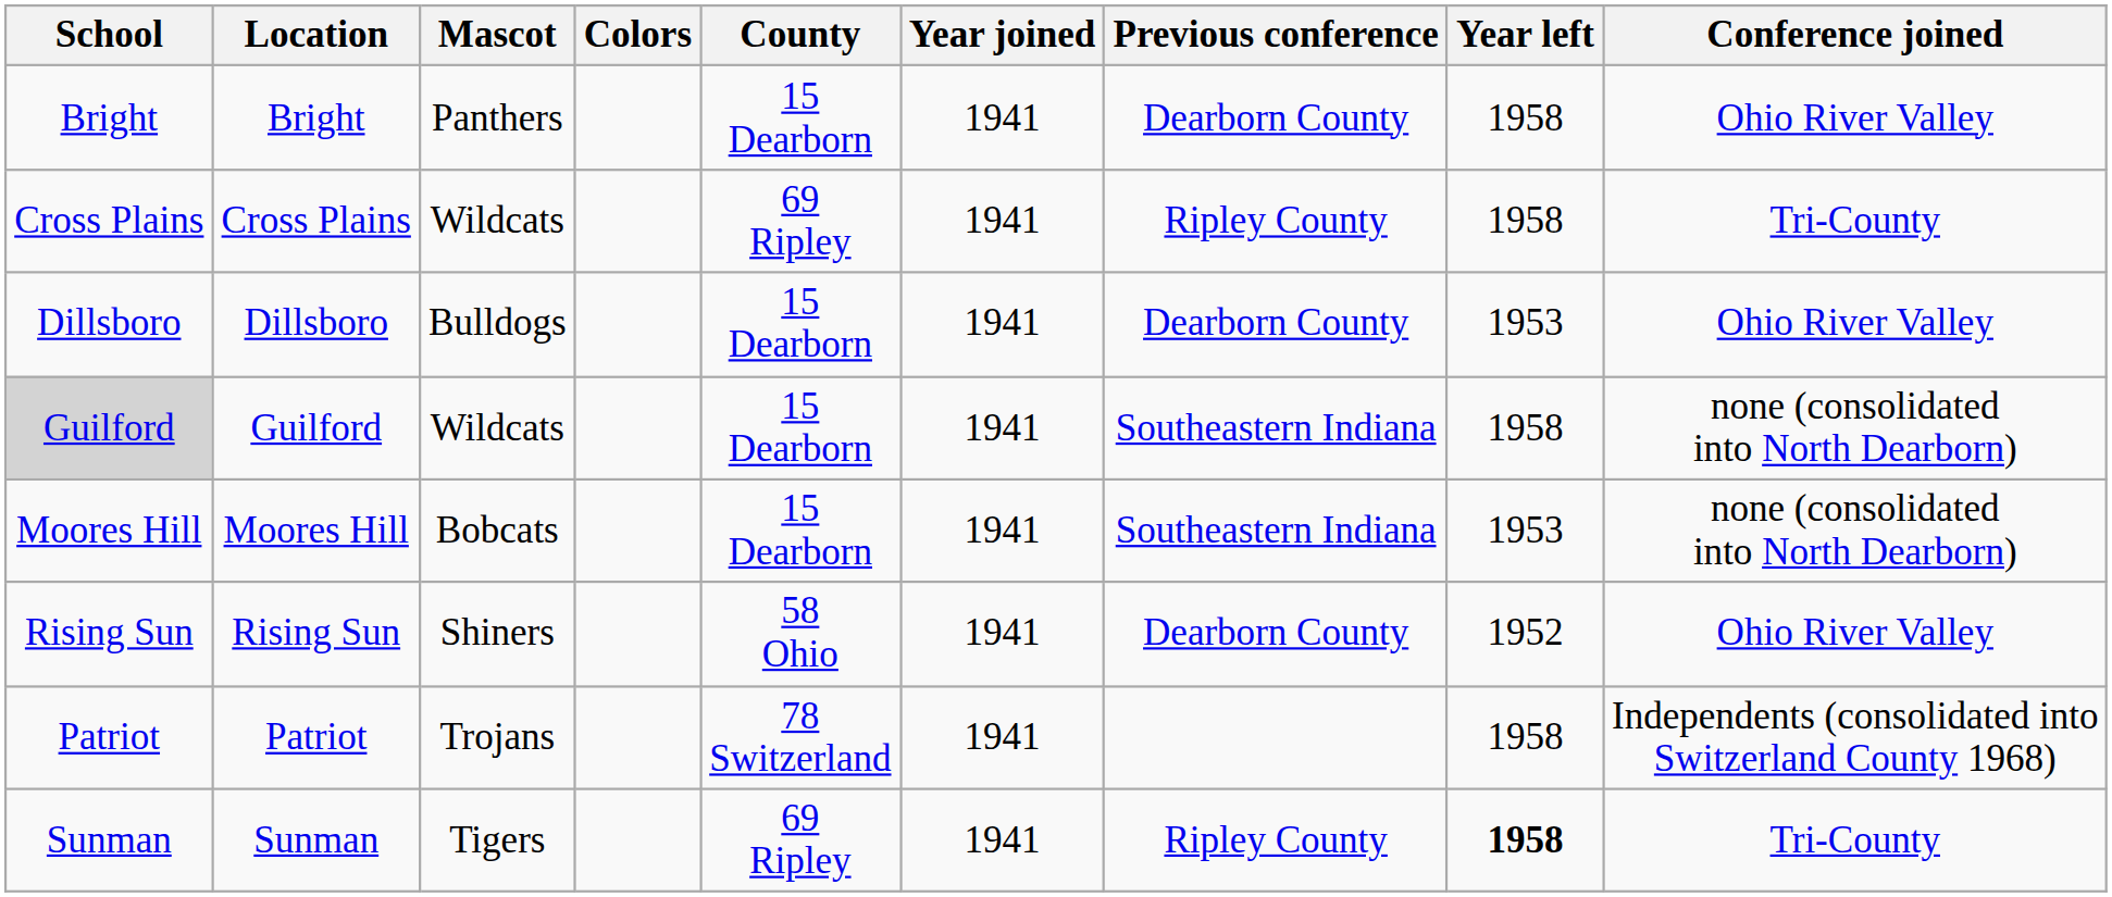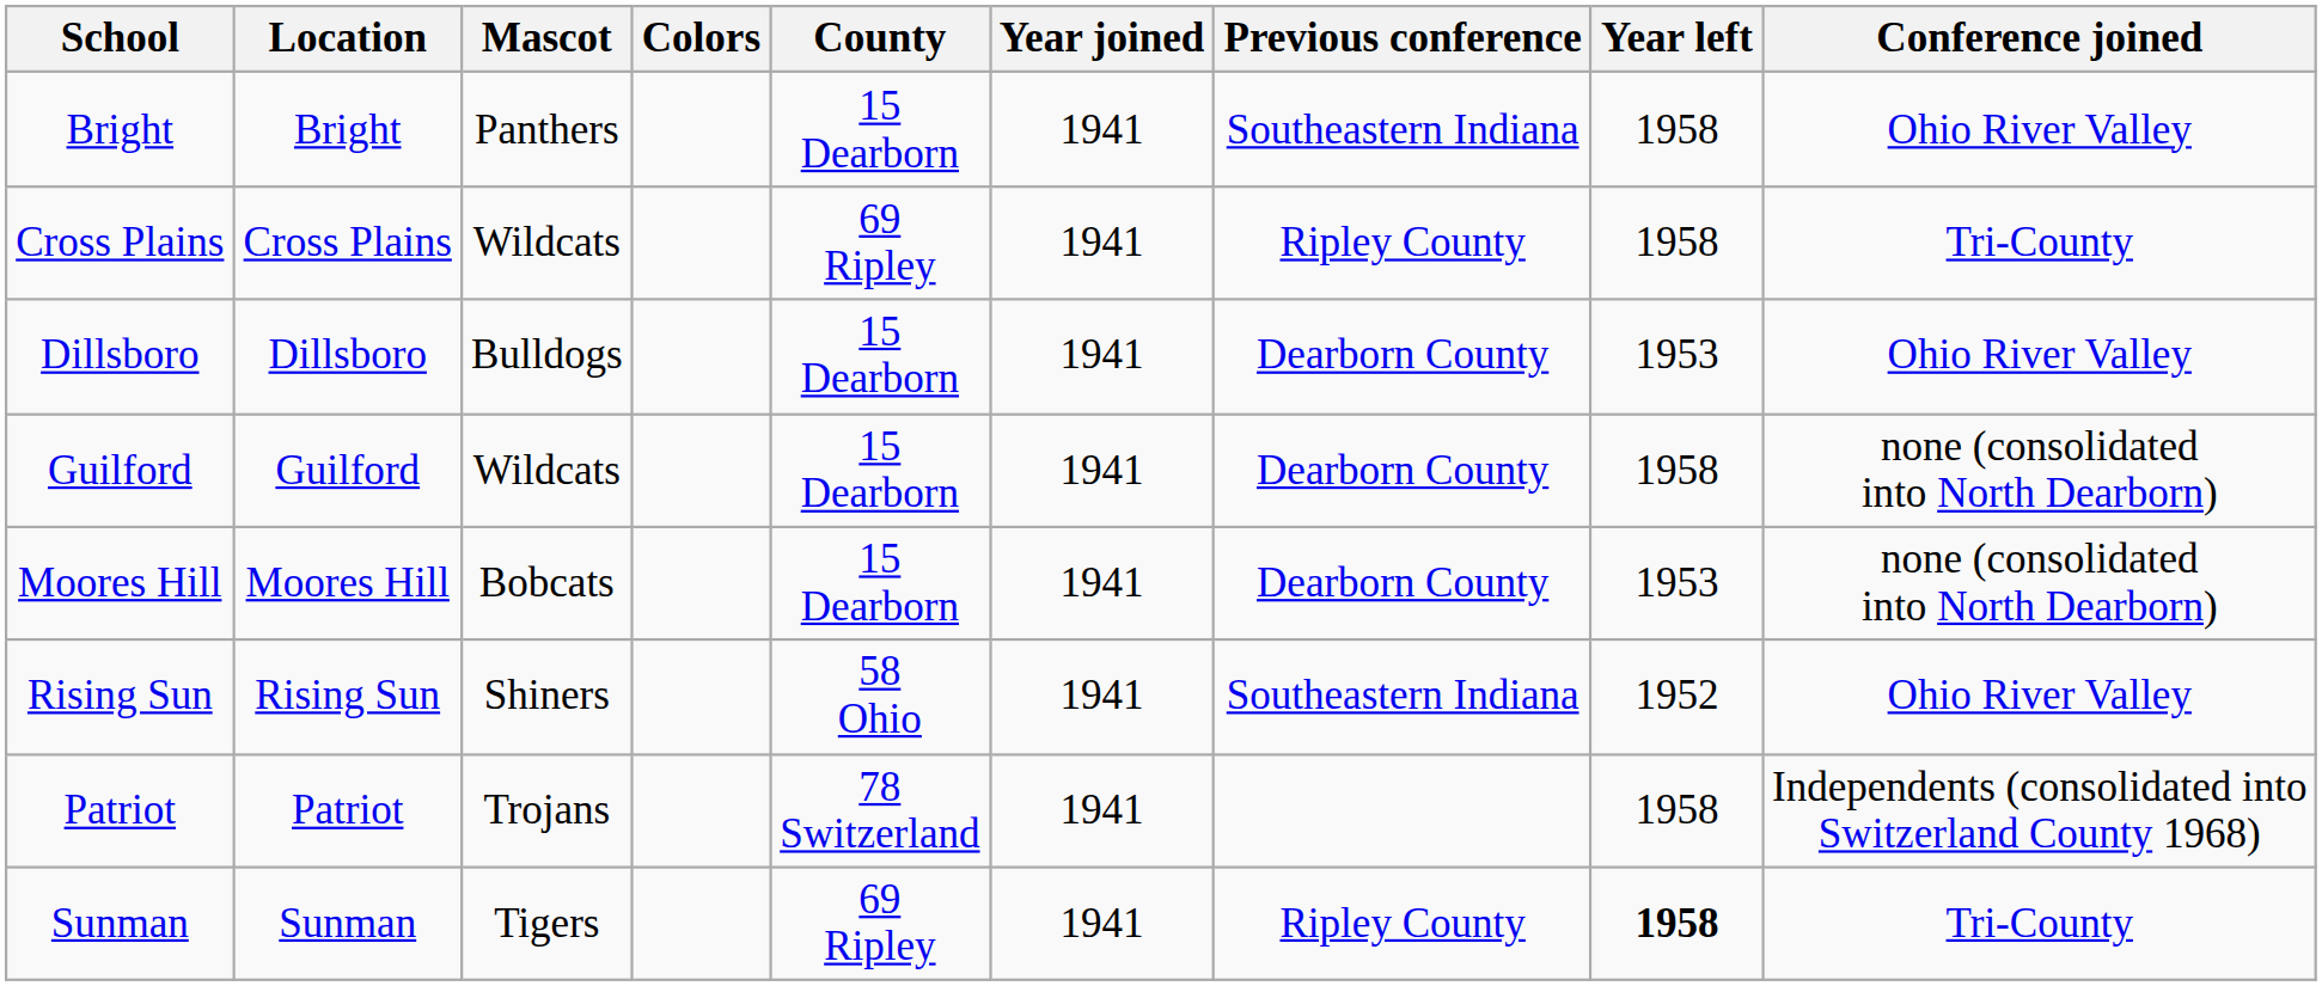row 2 | Previous conference: Dearborn County -> Southeastern Indiana
row 5 | School: lightgrey background -> no background
row 5 | Previous conference: Southeastern Indiana -> Dearborn County
row 6 | Previous conference: Southeastern Indiana -> Dearborn County
row 7 | Previous conference: Dearborn County -> Southeastern Indiana
